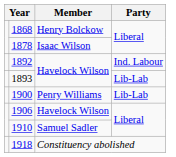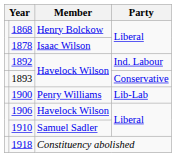1893 | Party: Lib-Lab -> Conservative
